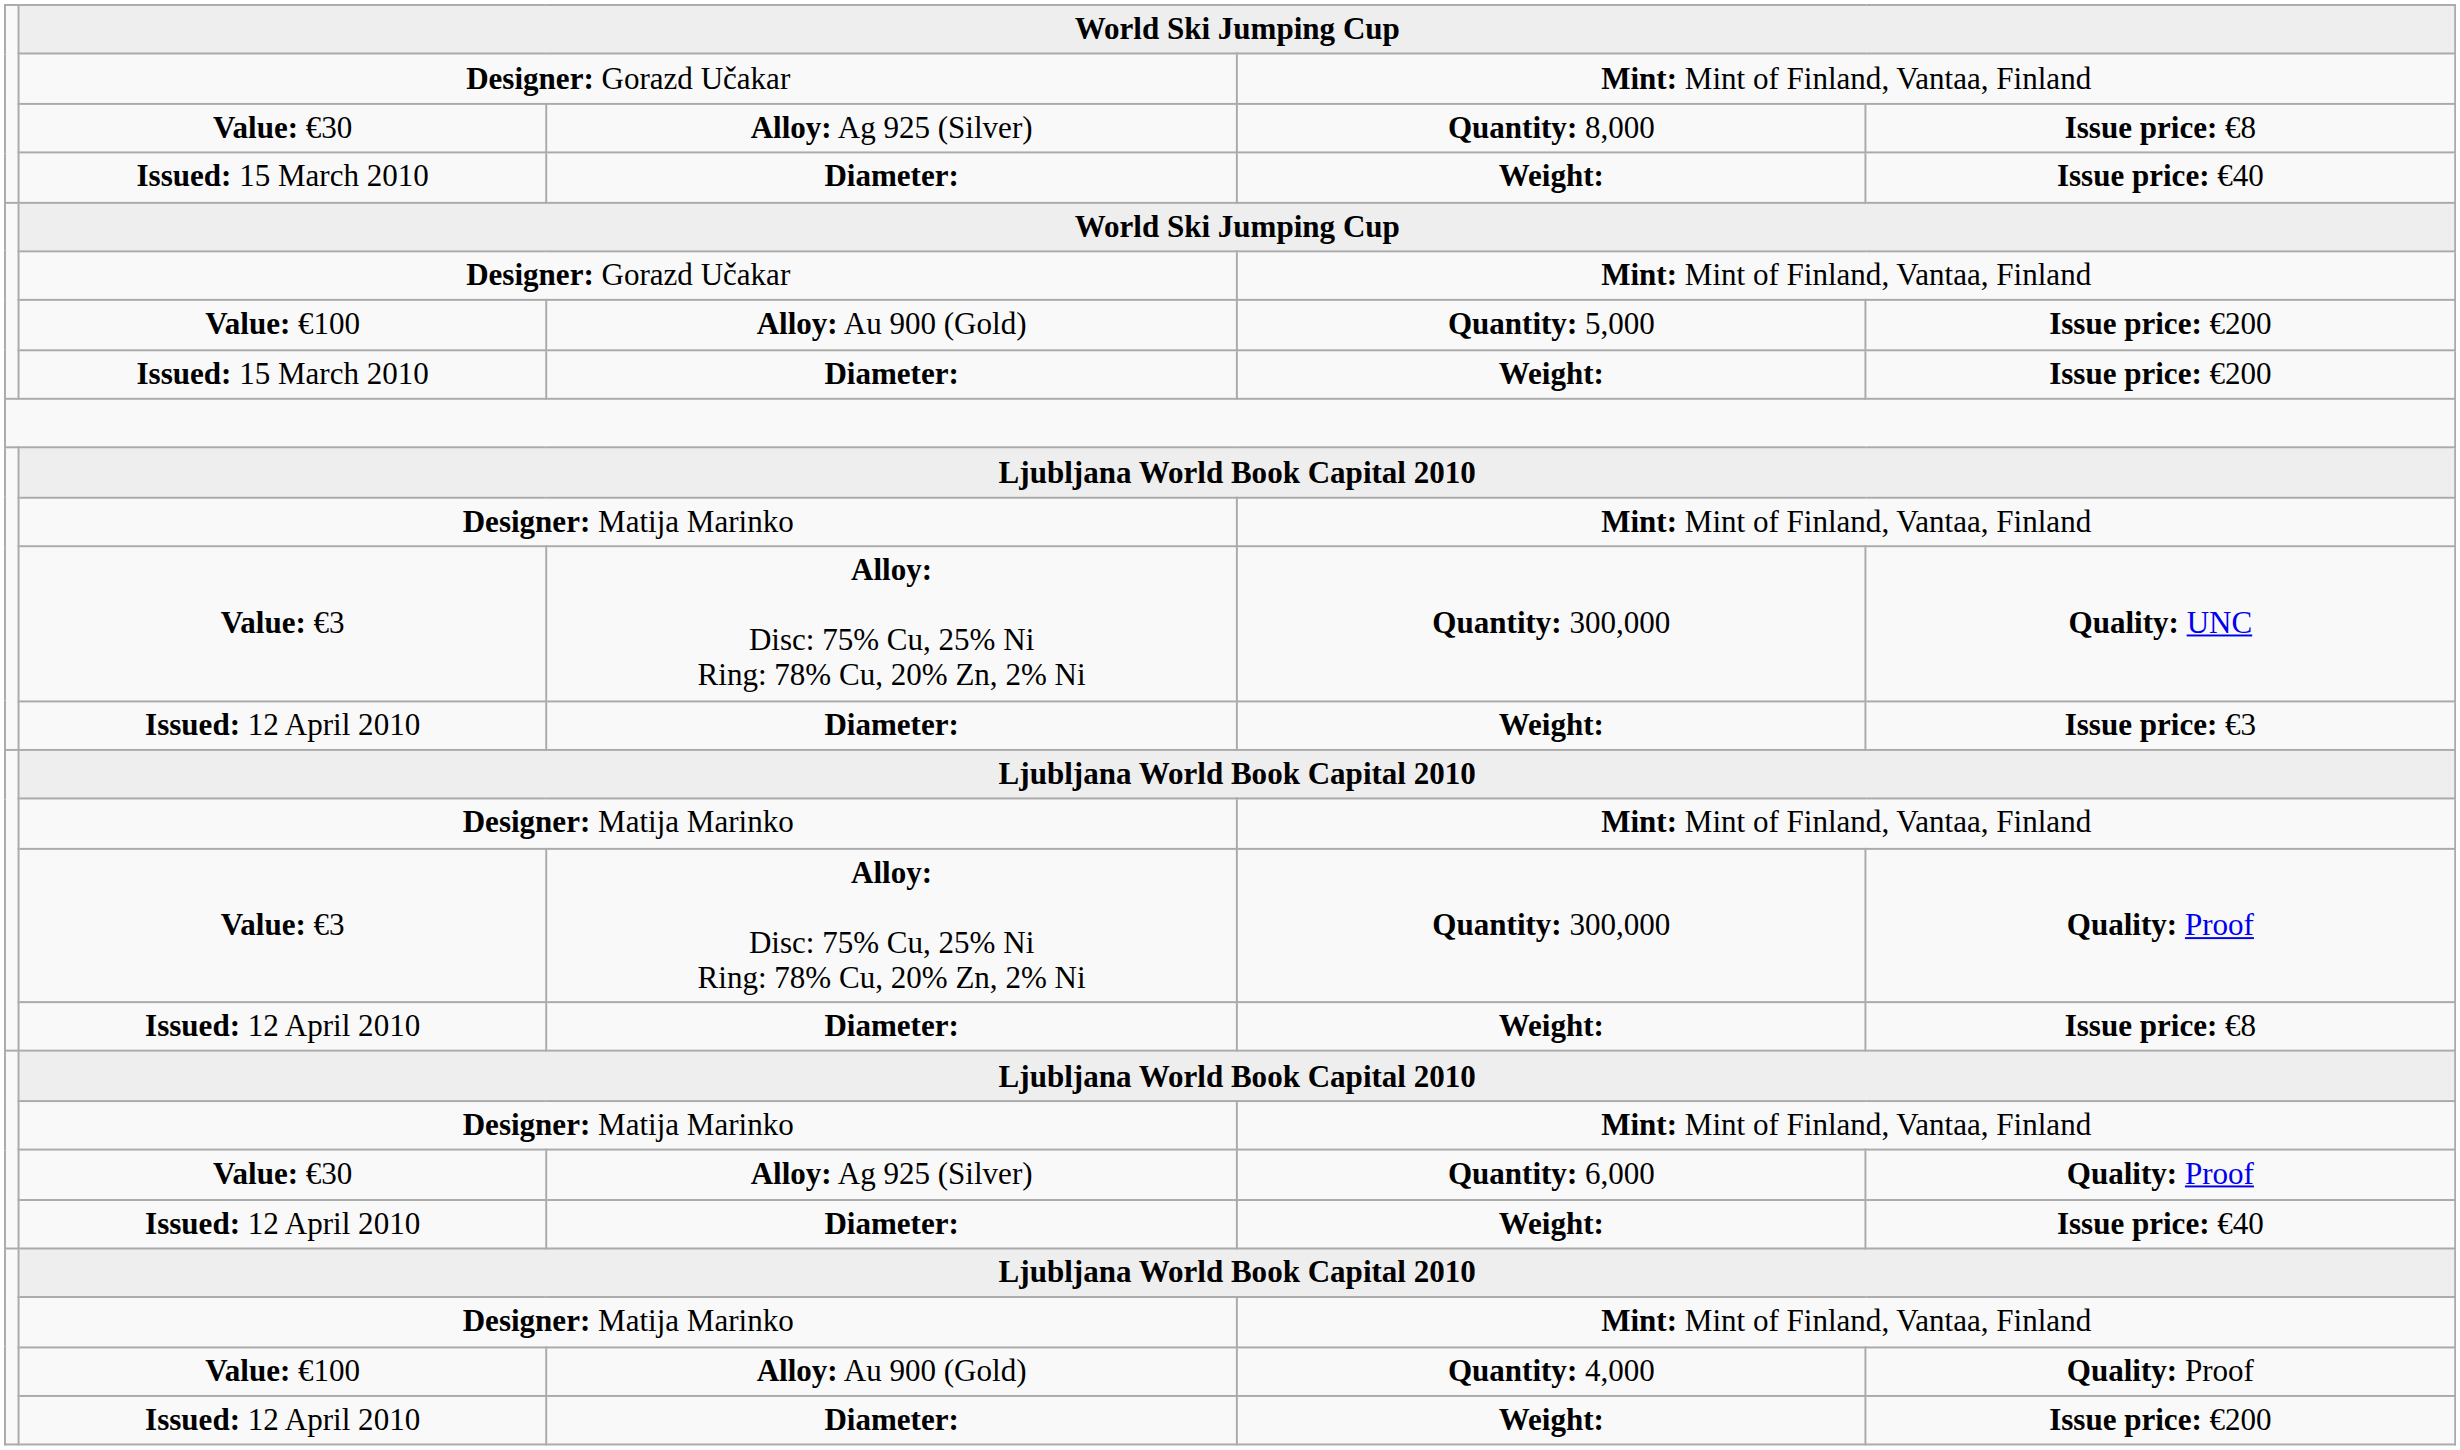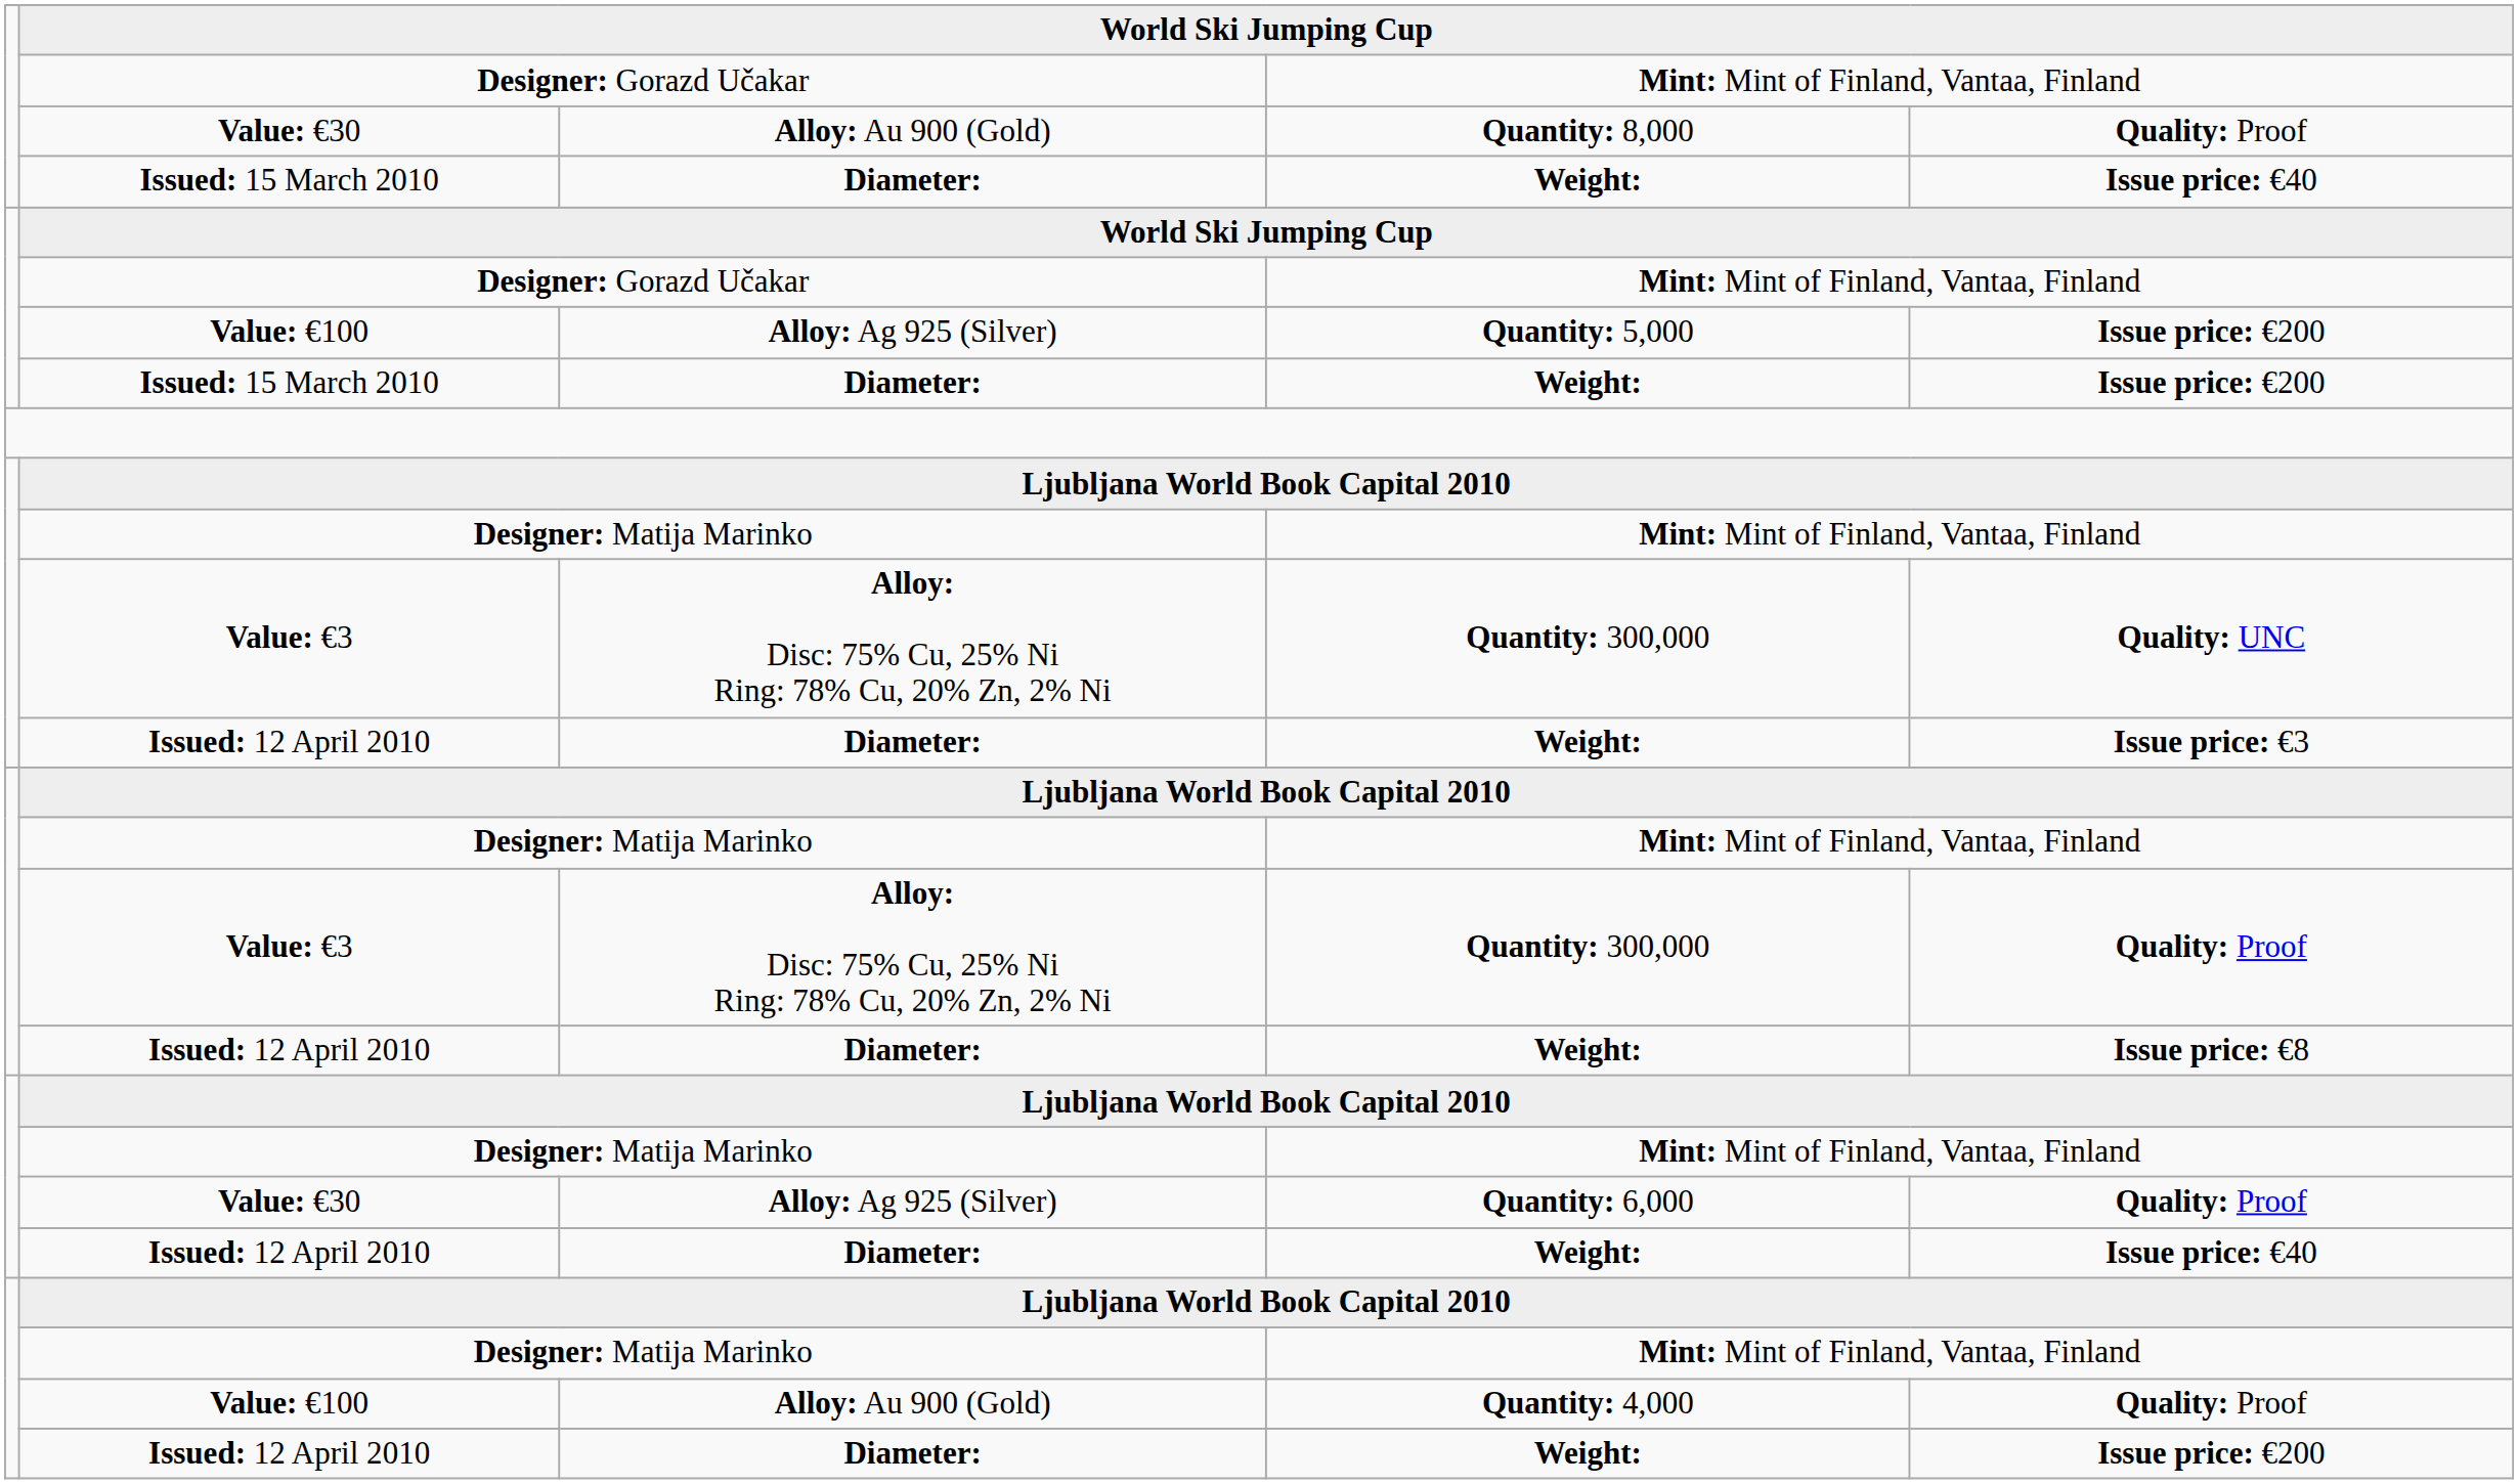Value: €30 / Quantity: 8,000 | column 3: Alloy: Ag 925 (Silver) -> Alloy: Au 900 (Gold)
Value: €30 / Quantity: 8,000 | column 5: Issue price: €8 -> Quality: Proof
Value: €100 / Quantity: 5,000 | column 3: Alloy: Au 900 (Gold) -> Alloy: Ag 925 (Silver)
